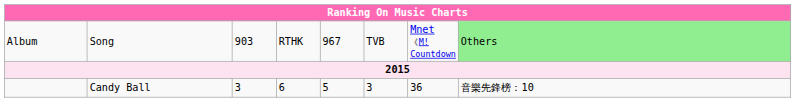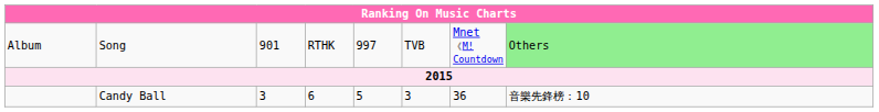Album | column 3: 903 -> 901
Album | column 5: 967 -> 997
